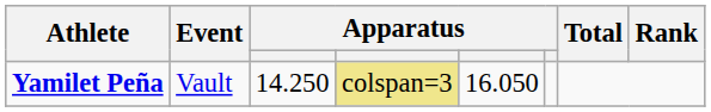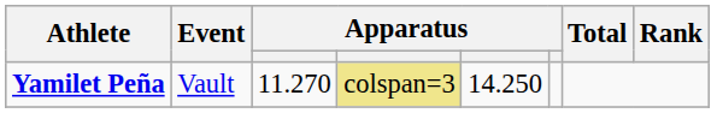Yamilet Peña | column 3: 14.250 -> 11.270
Yamilet Peña | column 5: 16.050 -> 14.250
